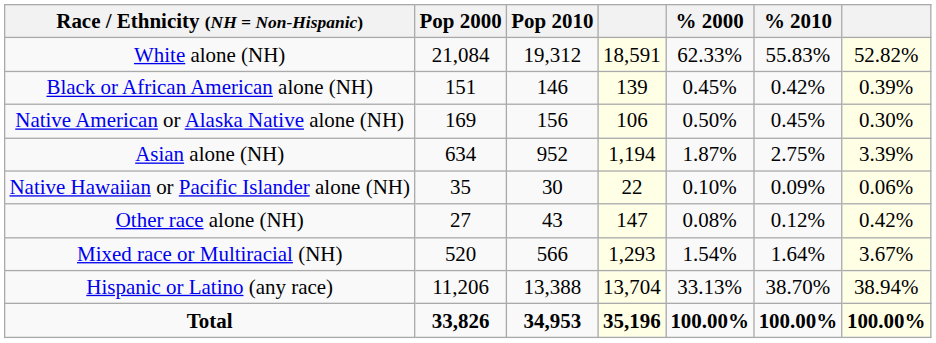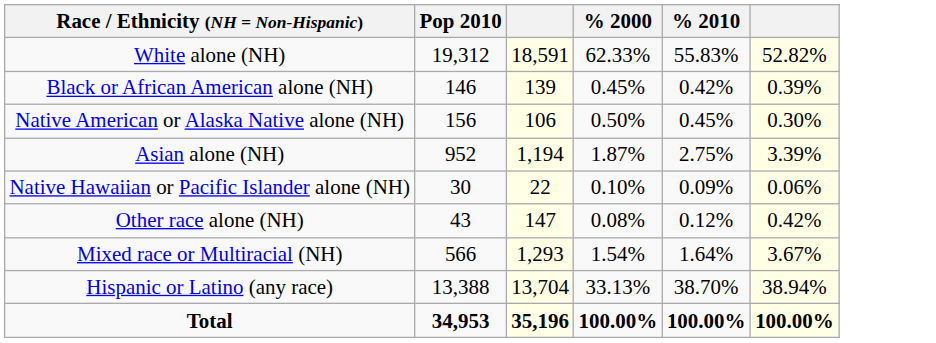- column: Pop 2000 | 21,084 | 151 | 169 | 634 | 35 | 27 | 520 | 11,206 | 33,826
